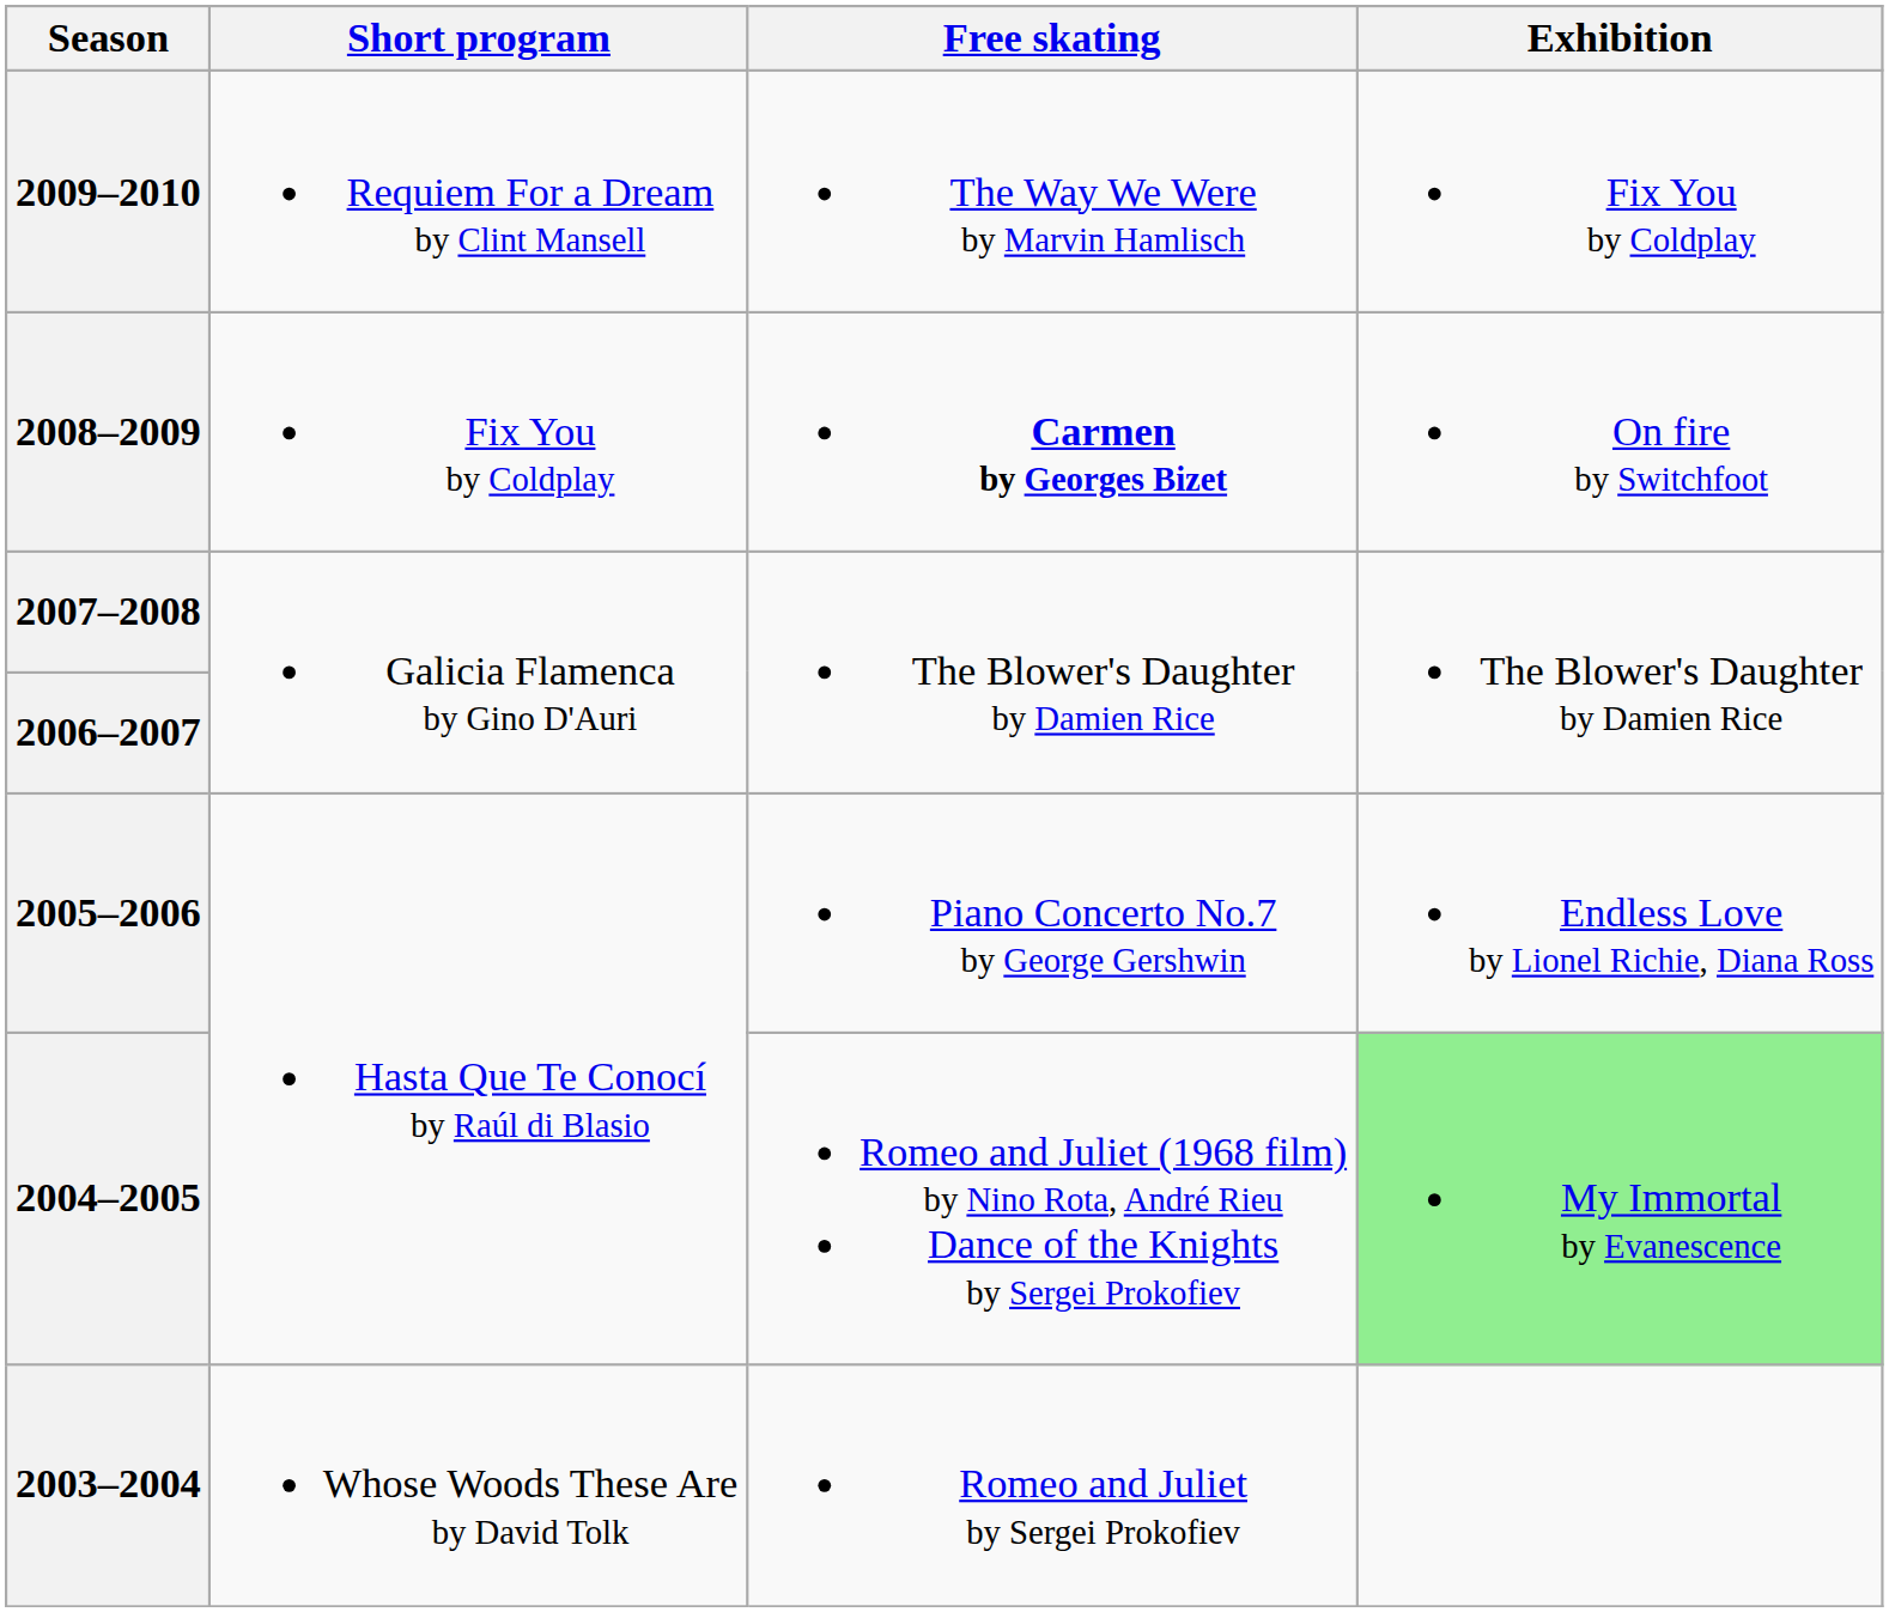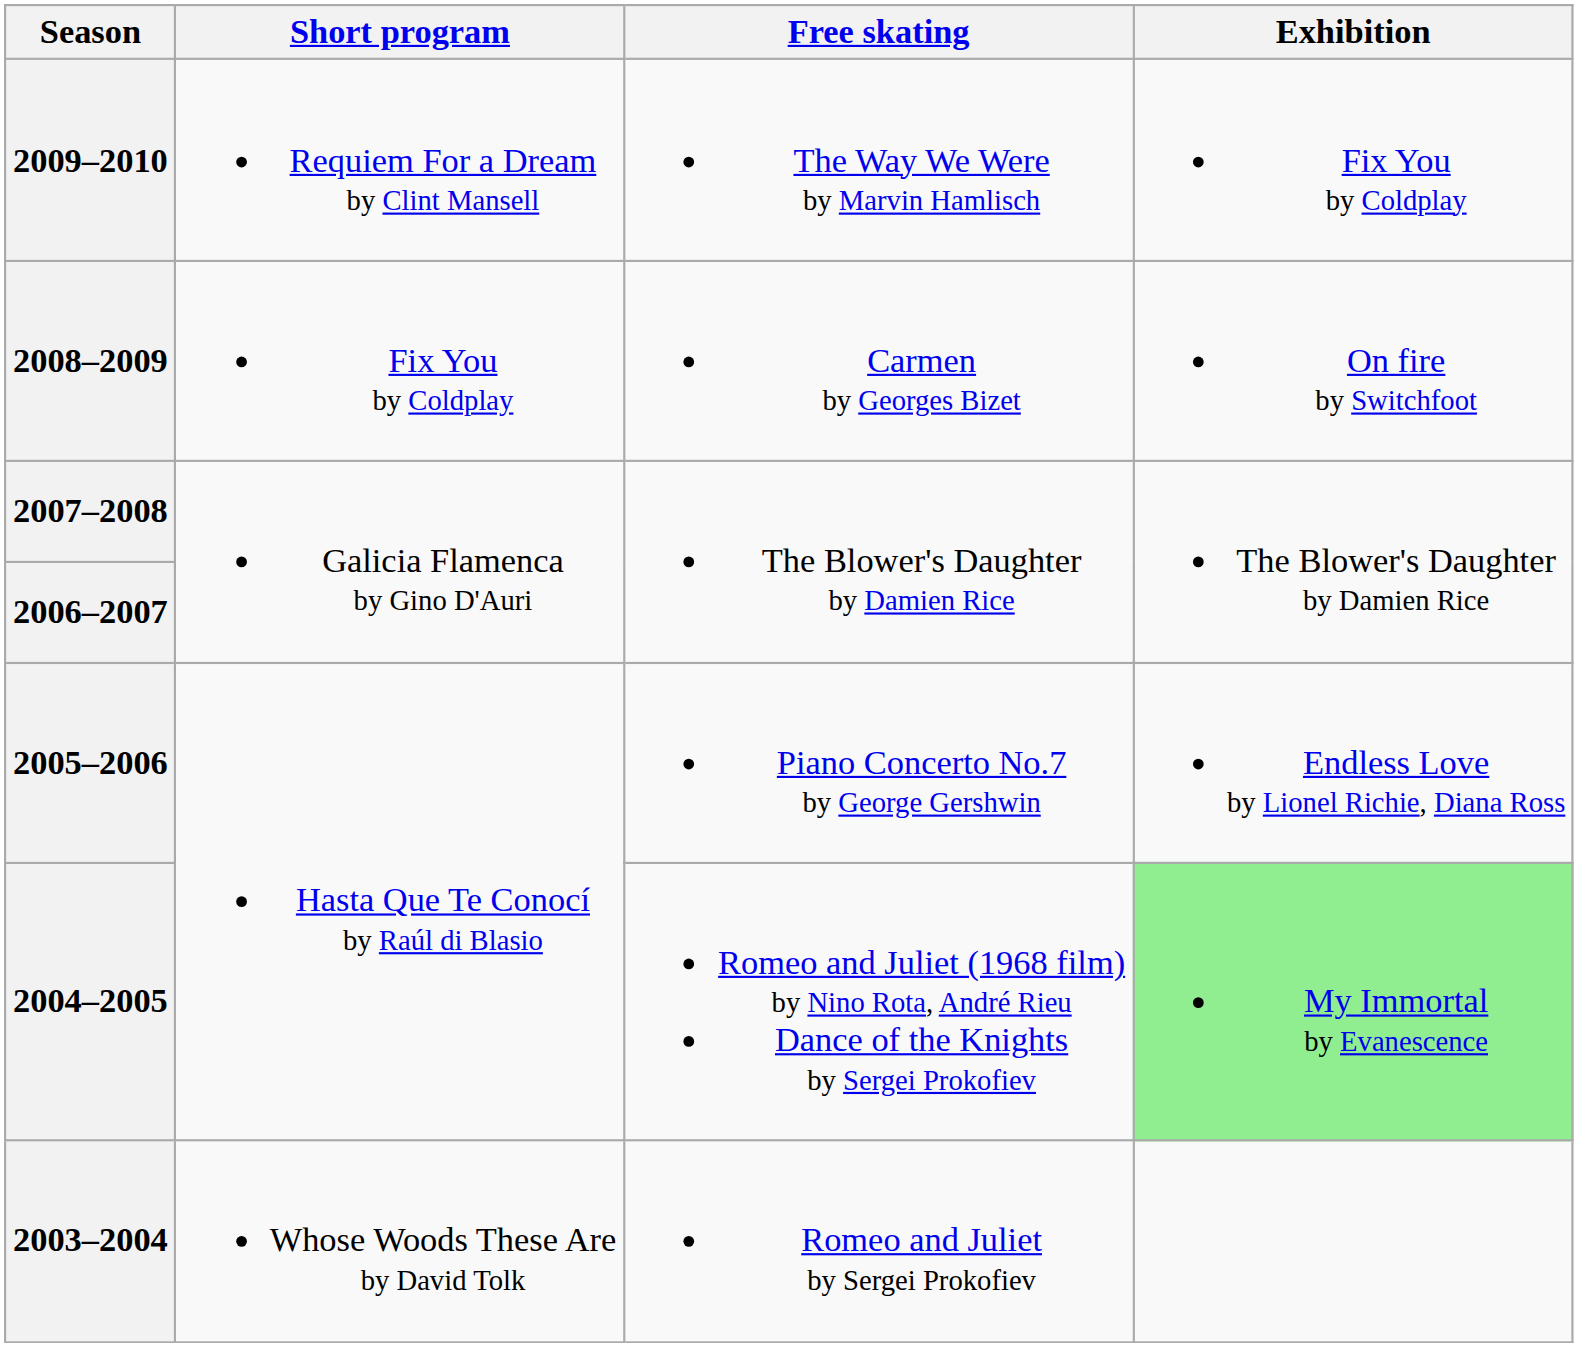2008–2009 | Free skating: bold -> normal
